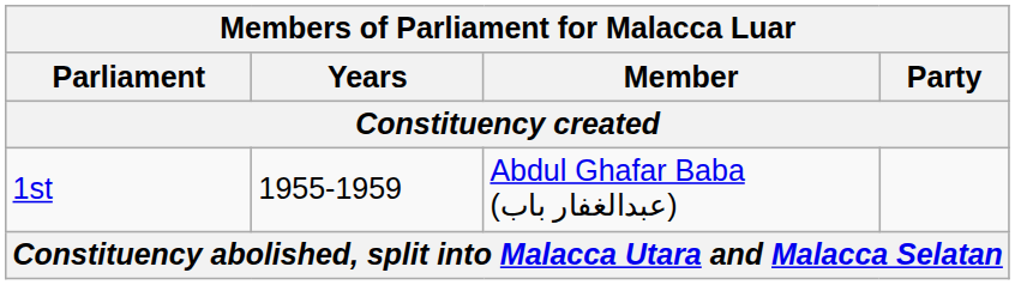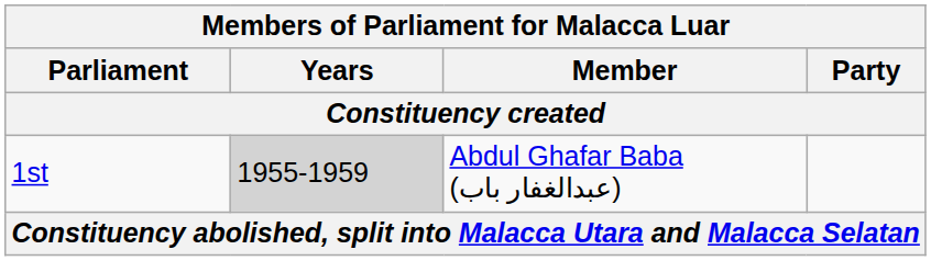1st | Years: no background -> lightgrey background
